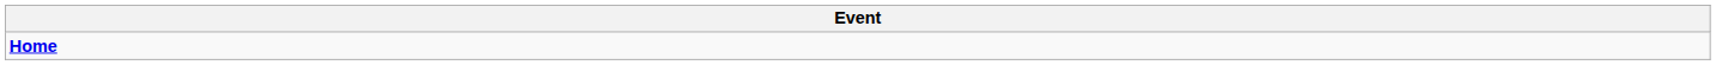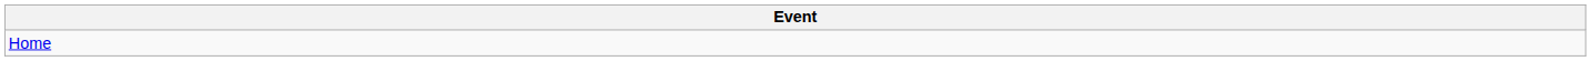row 2 | column 1: bold -> normal
